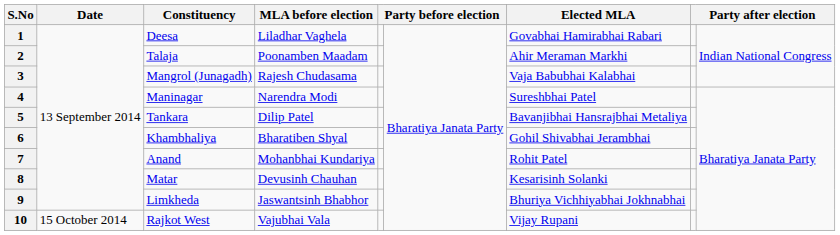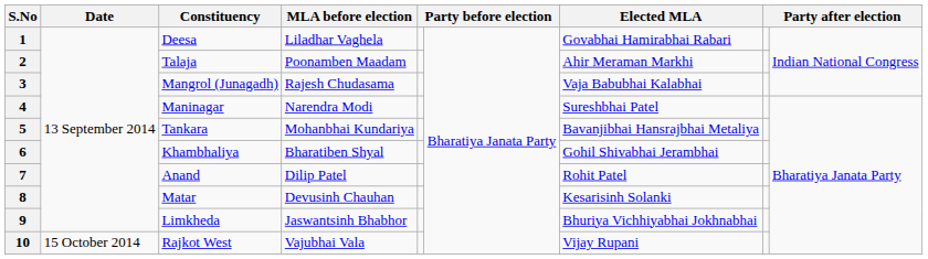5 | MLA before election: Dilip Patel -> Mohanbhai Kundariya
7 | MLA before election: Mohanbhai Kundariya -> Dilip Patel
